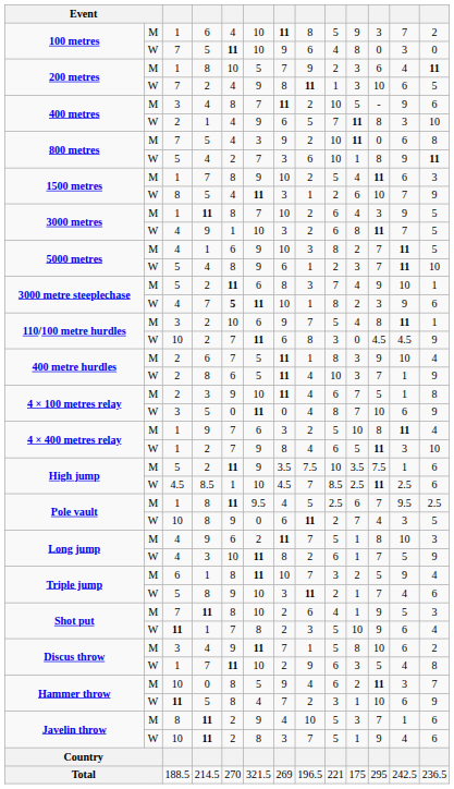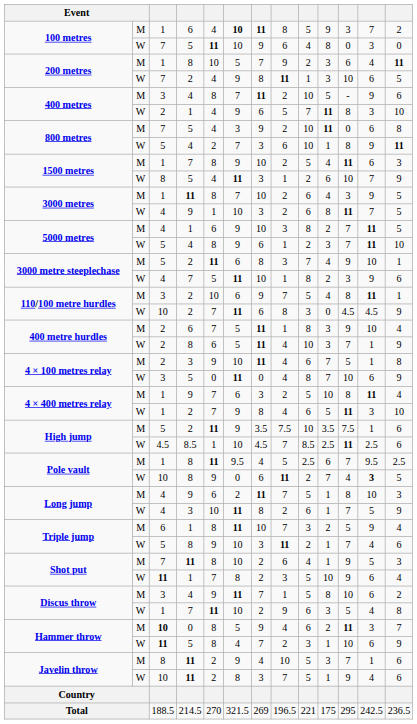100 metres / M | column 6: normal -> bold
3000 metre steeplechase / W | column 5: bold -> normal
Pole vault / W | column 12: normal -> bold
Hammer throw / M | column 3: normal -> bold
